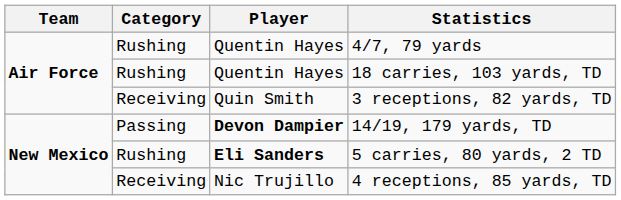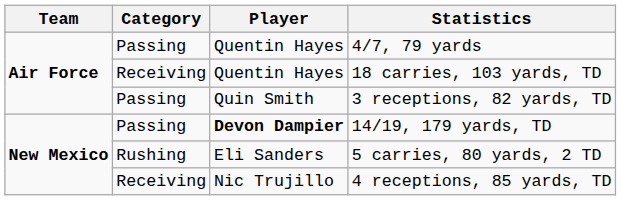4/7, 79 yards | Category: Rushing -> Passing
18 carries, 103 yards, TD | Category: Rushing -> Receiving
3 receptions, 82 yards, TD | Category: Receiving -> Passing
5 carries, 80 yards, 2 TD | Player: bold -> normal
